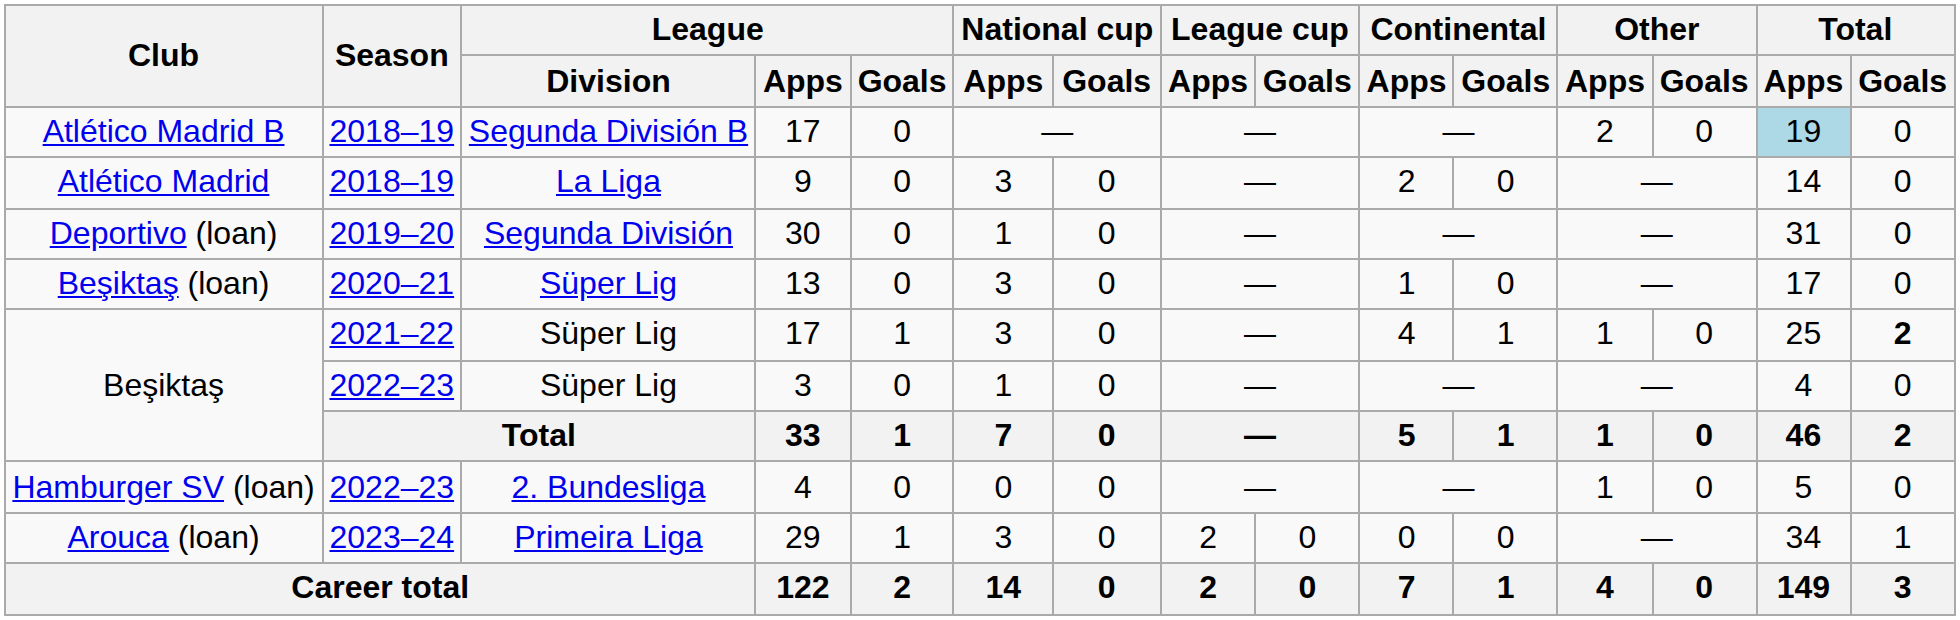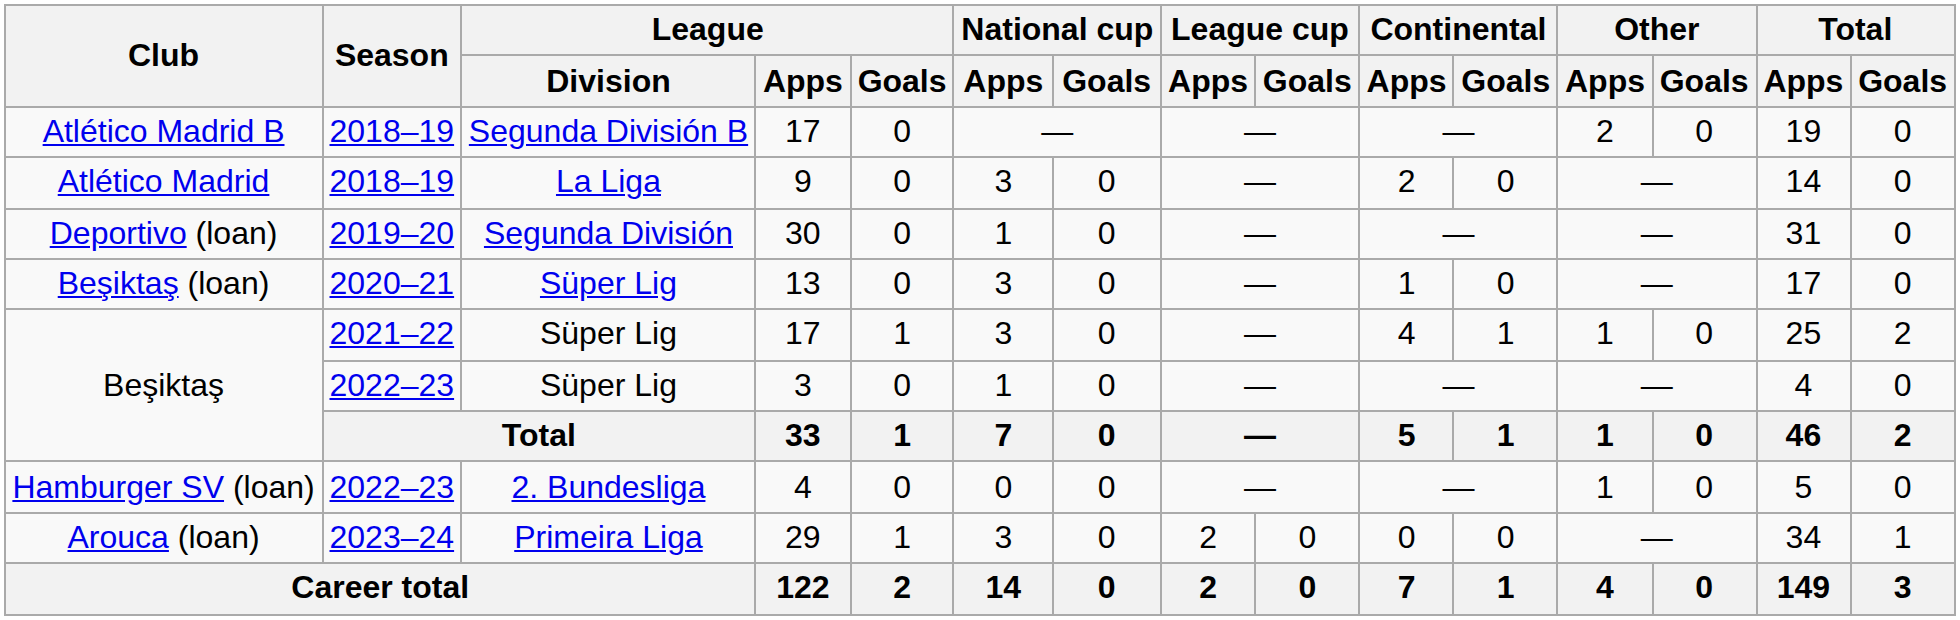Atlético Madrid B | Total / Apps: lightblue background -> no background
Beşiktaş / 17 | Total / Goals: bold -> normal
